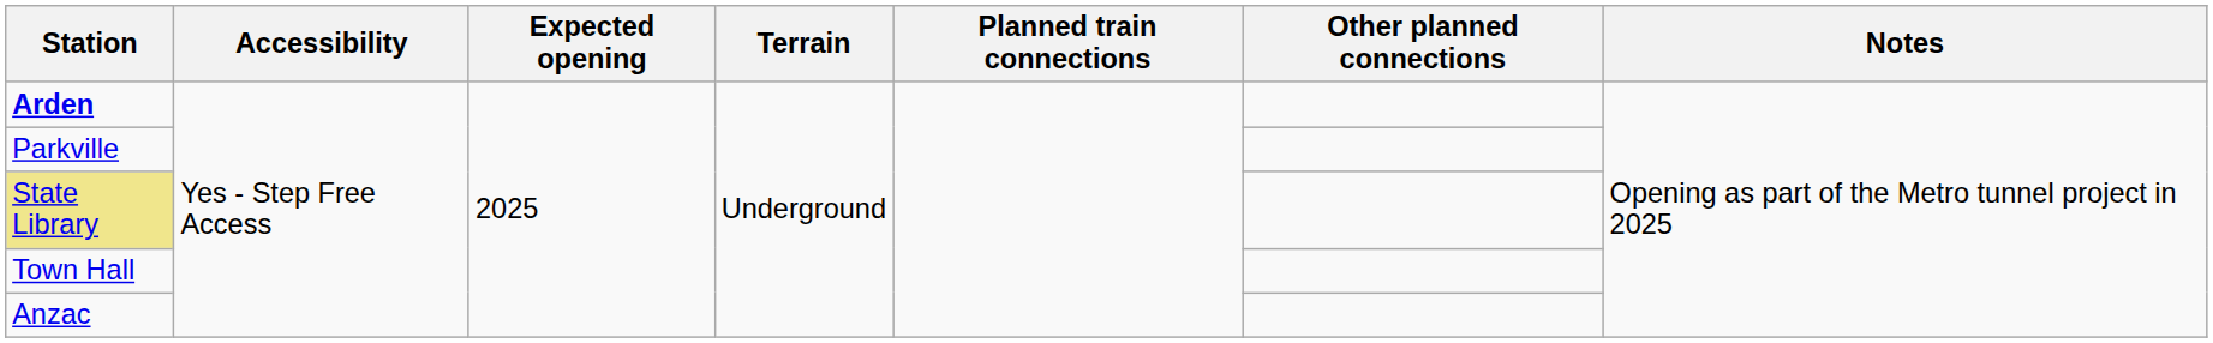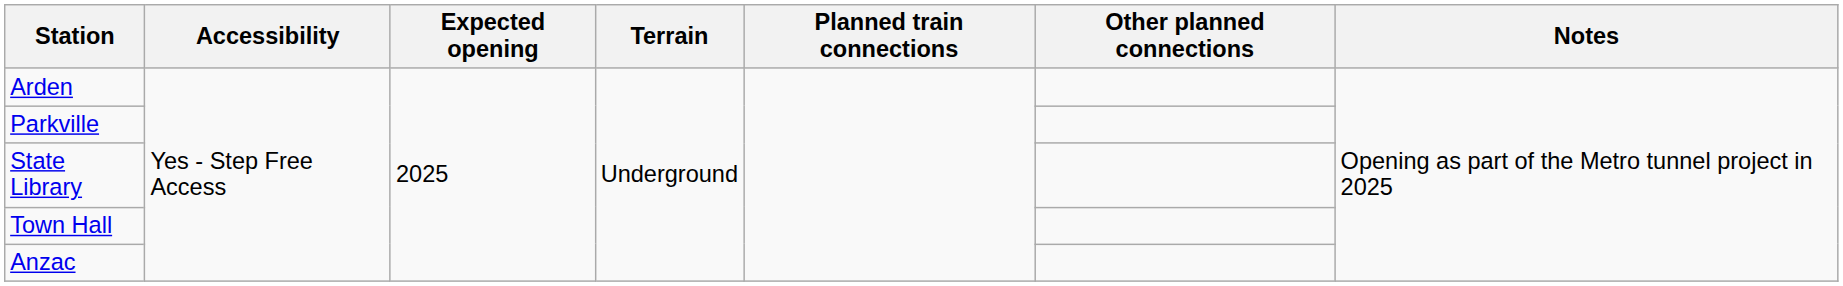Arden | Station: bold -> normal
State Library | Station: khaki background -> no background
